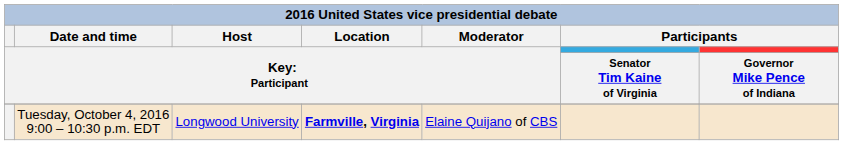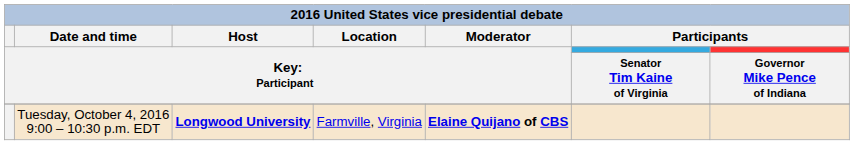Tuesday, October 4, 2016 9:00 – 10:30 p.m. EDT | column 3: normal -> bold
Tuesday, October 4, 2016 9:00 – 10:30 p.m. EDT | column 4: bold -> normal
Tuesday, October 4, 2016 9:00 – 10:30 p.m. EDT | column 5: normal -> bold
